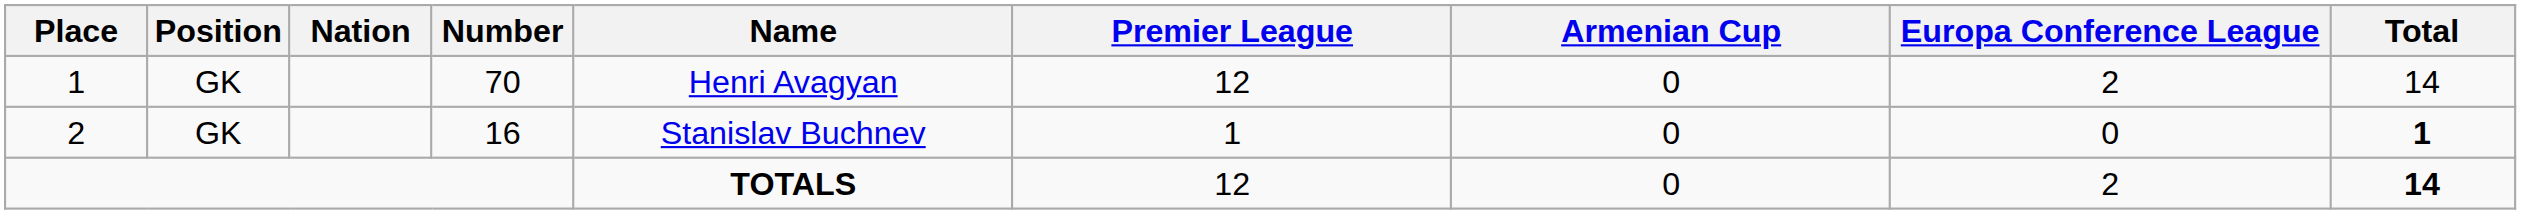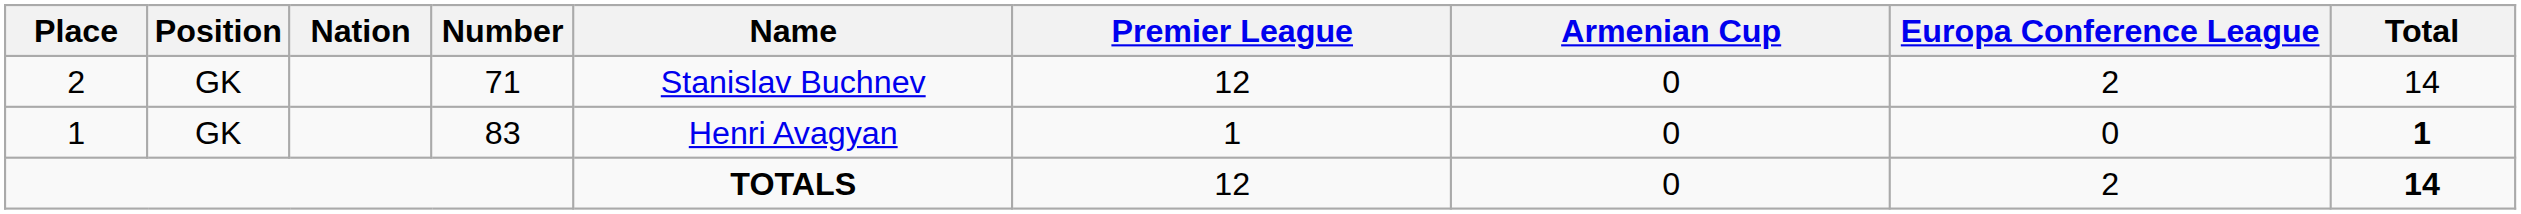row 2 | Place: 1 -> 2
row 2 | Number: 70 -> 71
row 2 | Name: Henri Avagyan -> Stanislav Buchnev
row 3 | Place: 2 -> 1
row 3 | Number: 16 -> 83
row 3 | Name: Stanislav Buchnev -> Henri Avagyan
